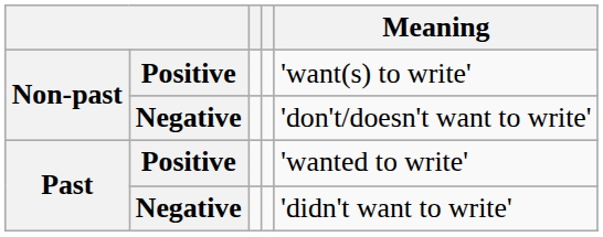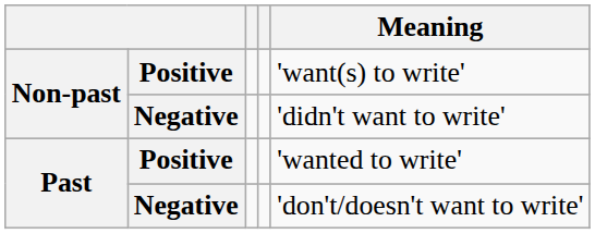Non-past / Negative | Meaning: 'don't/doesn't want to write' -> 'didn't want to write'
Past / Negative | Meaning: 'didn't want to write' -> 'don't/doesn't want to write'
